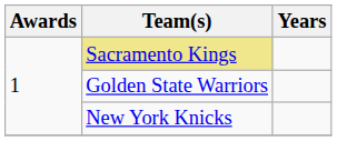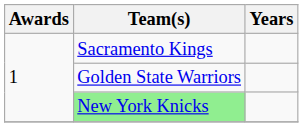Sacramento Kings | Team(s): khaki background -> no background
New York Knicks | Team(s): no background -> lightgreen background
